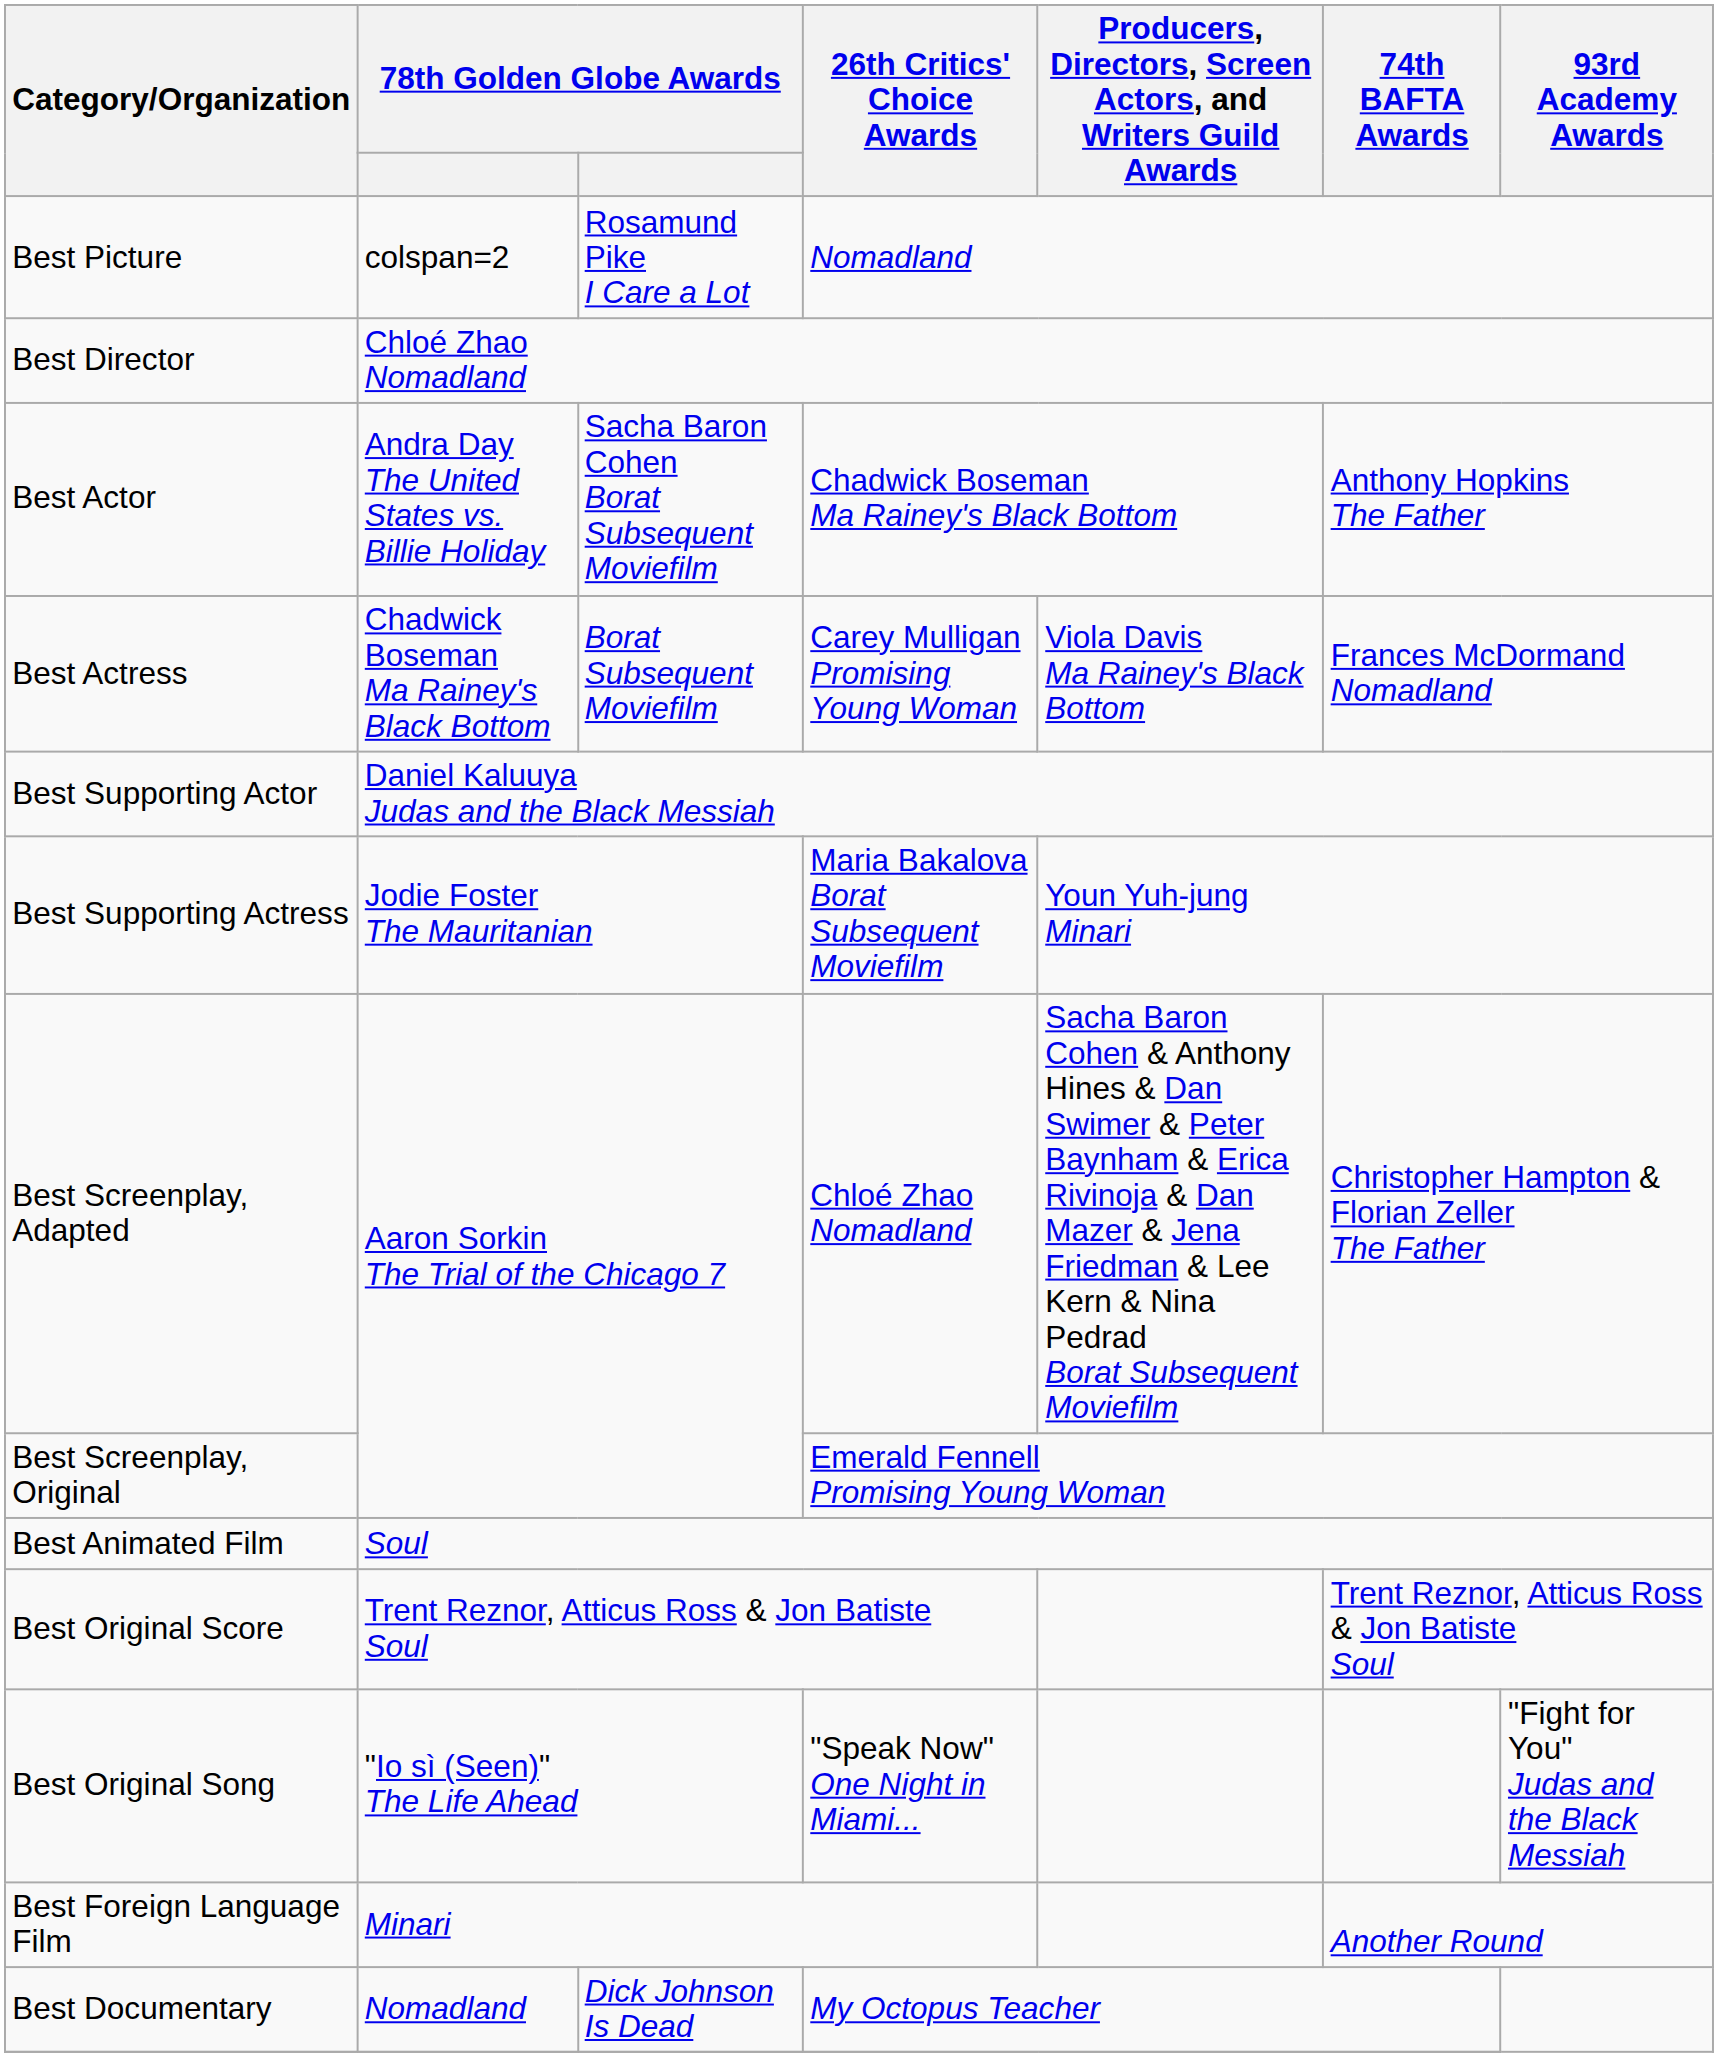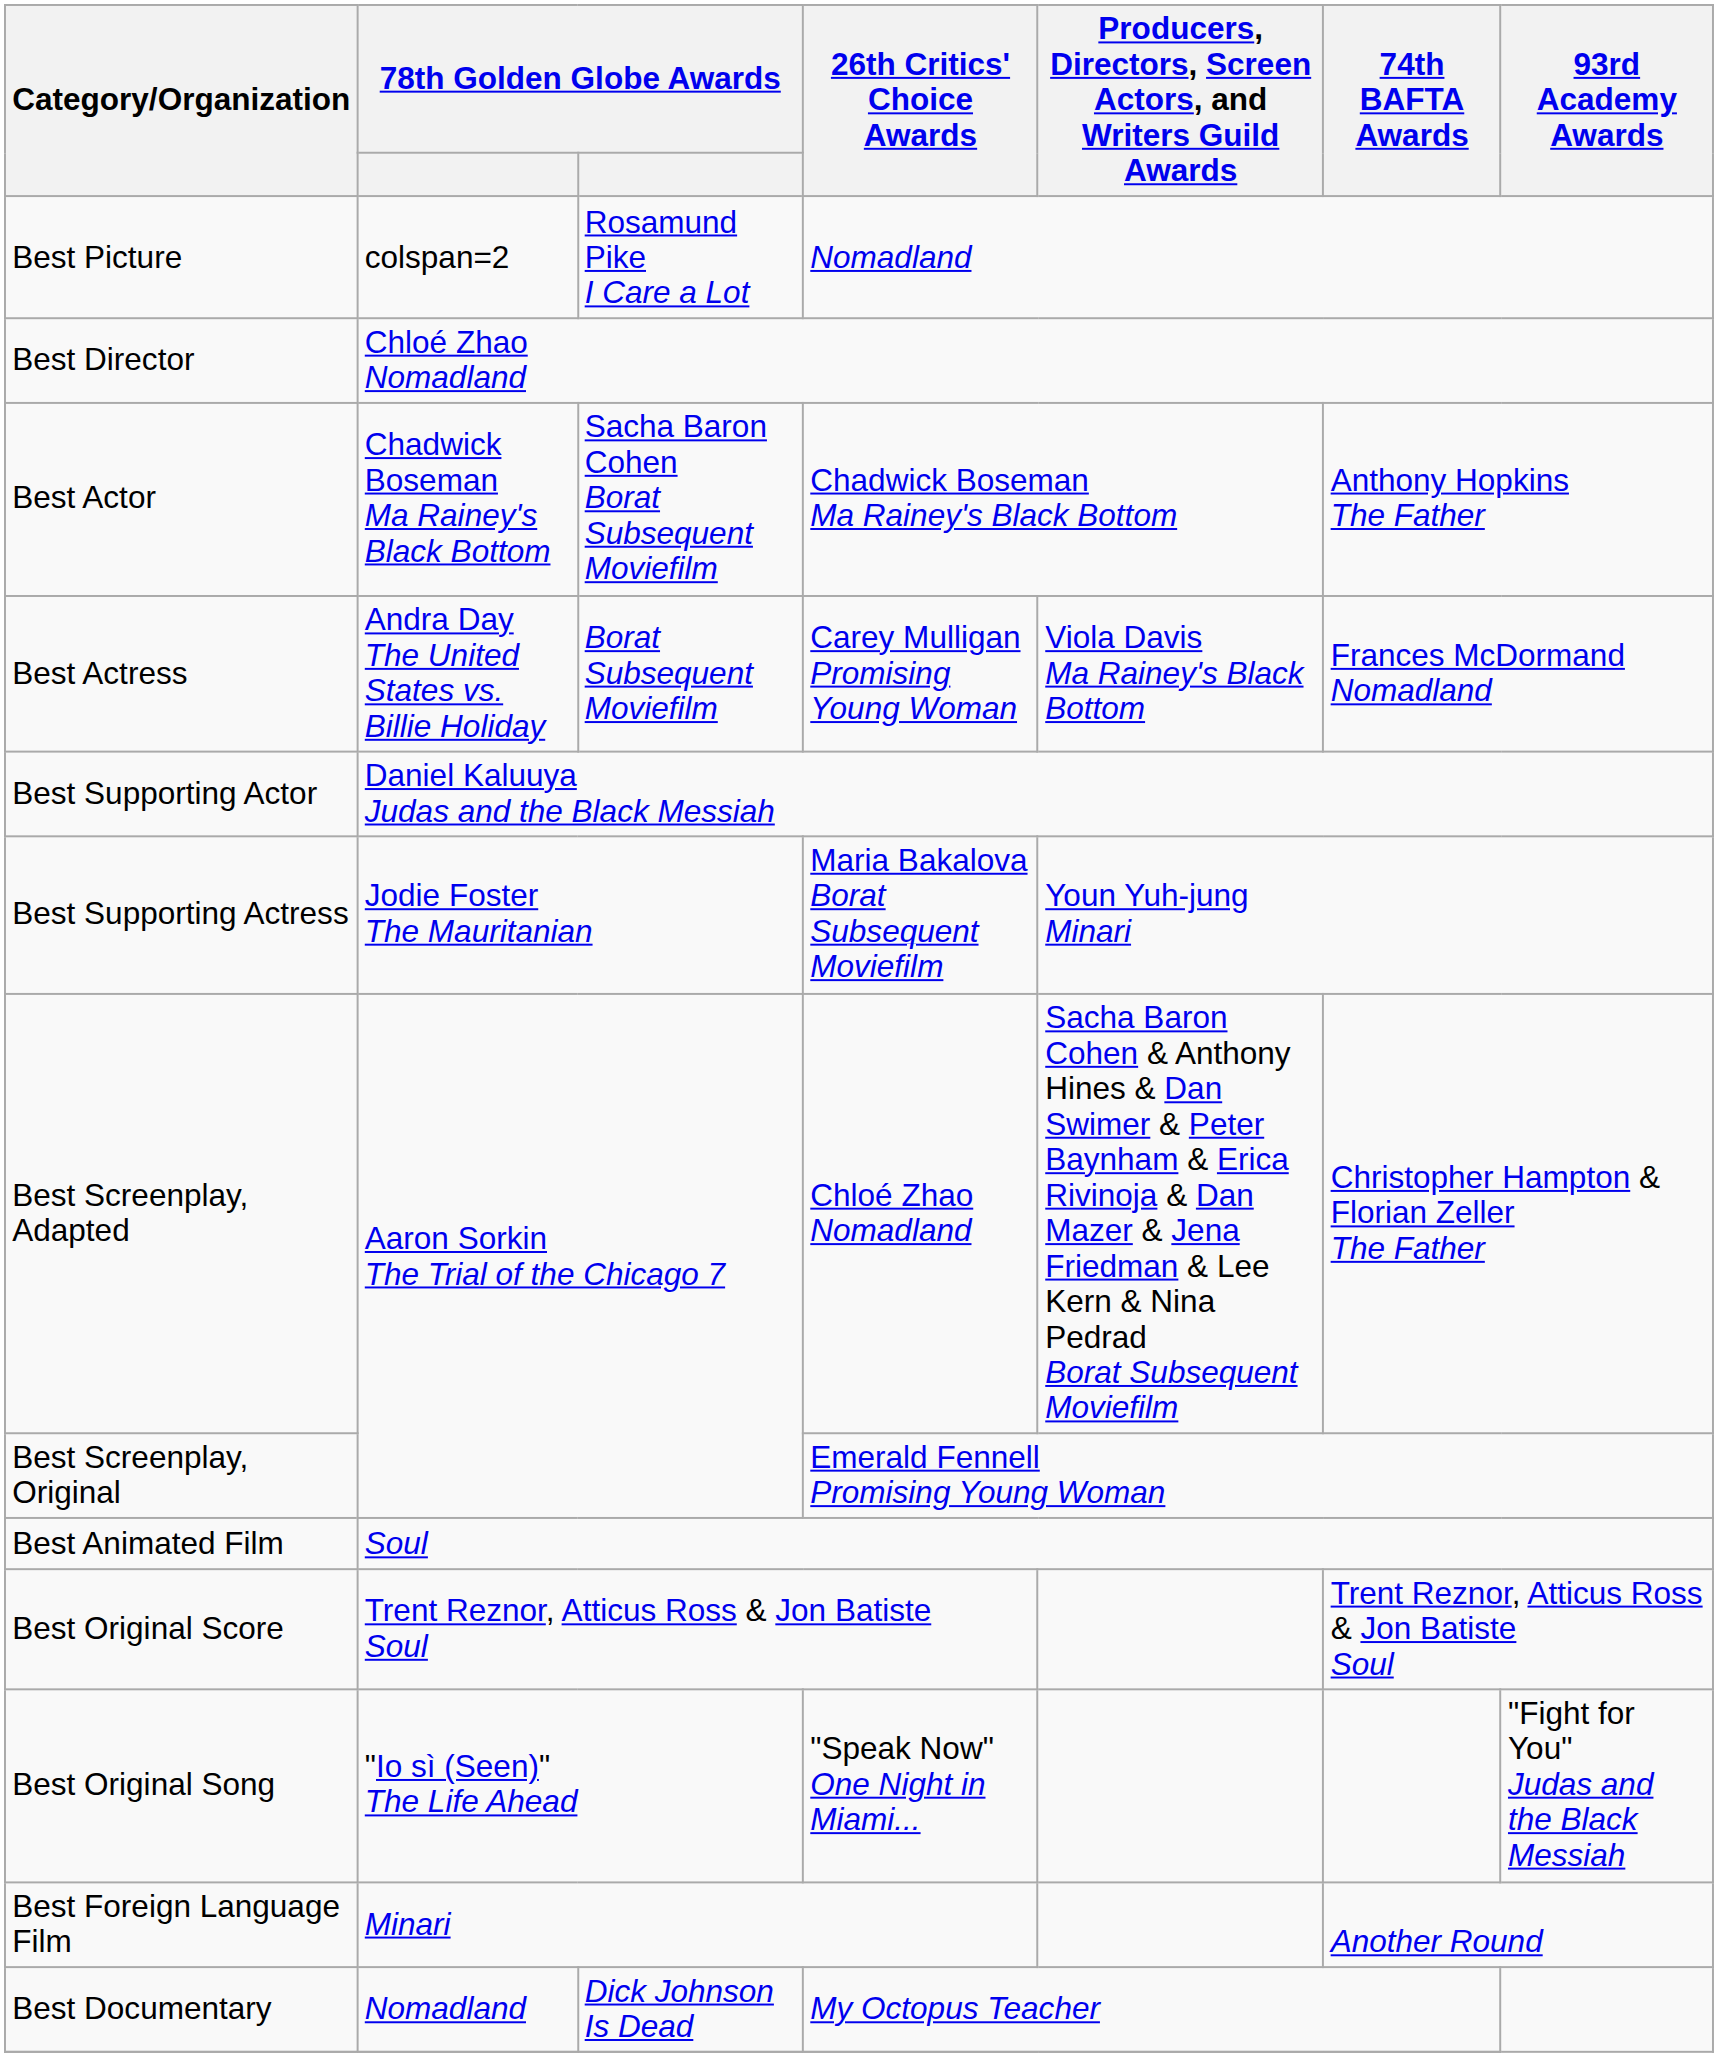Best Actor | column 2: Andra Day The United States vs. Billie Holiday -> Chadwick Boseman Ma Rainey's Black Bottom
Best Actress | column 2: Chadwick Boseman Ma Rainey's Black Bottom -> Andra Day The United States vs. Billie Holiday
